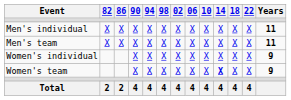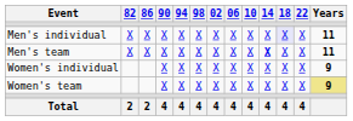Men's individual | 18: no background -> lavender background
Men's team | 14: normal -> bold
Women's team | 14: bold -> normal
Women's team | Years: no background -> khaki background
